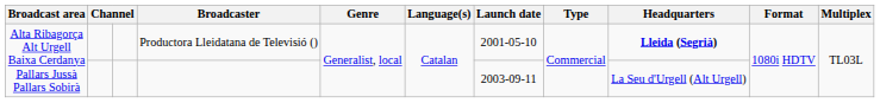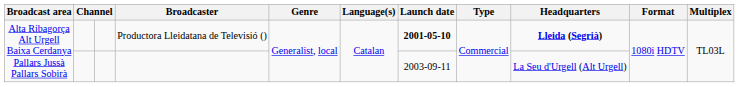Productora Lleidatana de Televisió () | Launch date: normal -> bold
